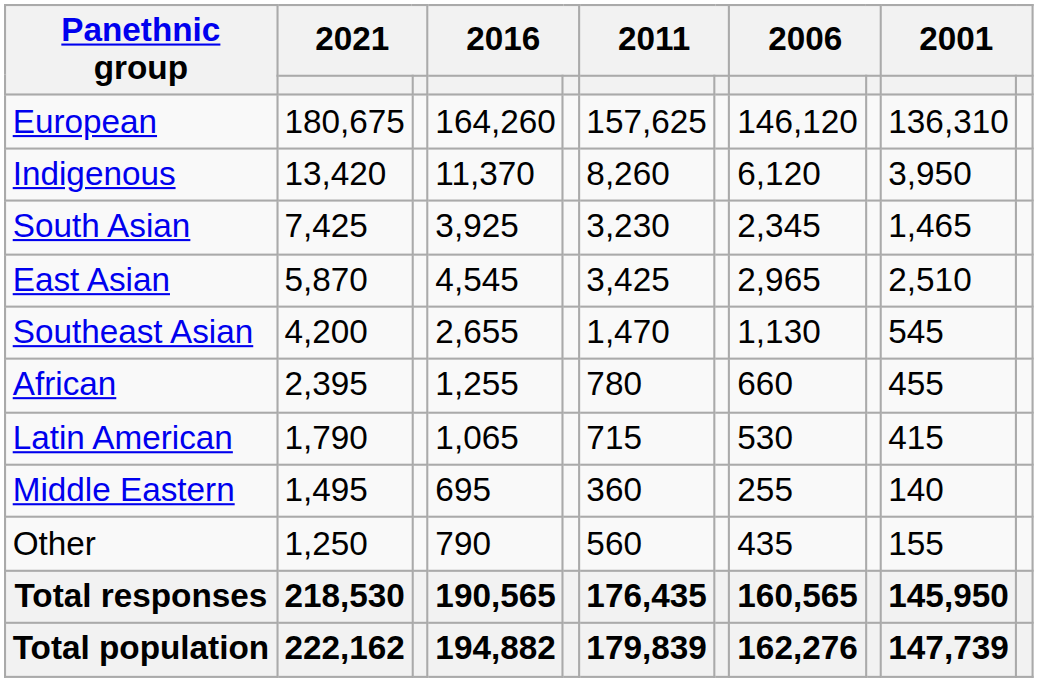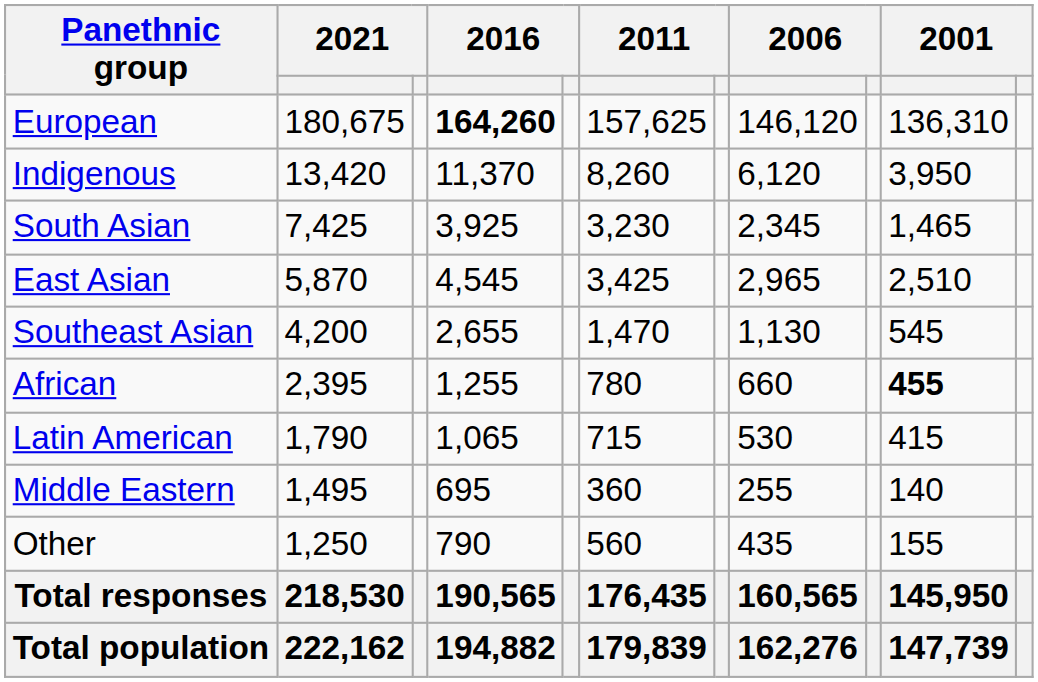European | column 4: normal -> bold
African | column 10: normal -> bold
